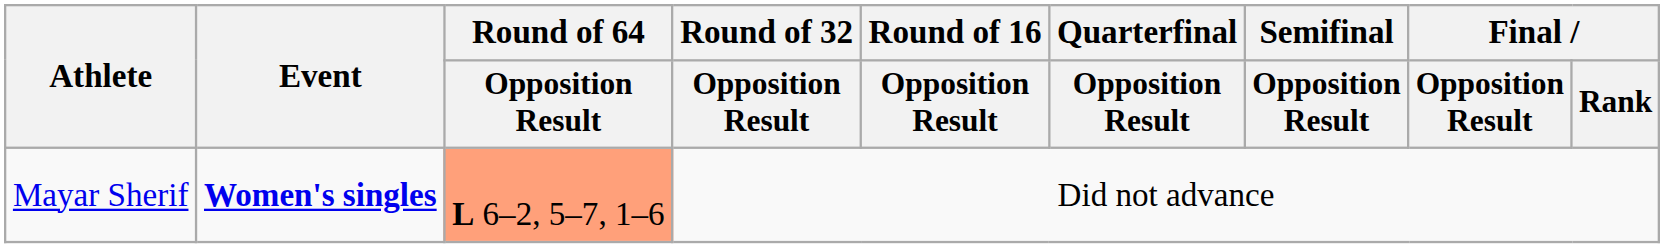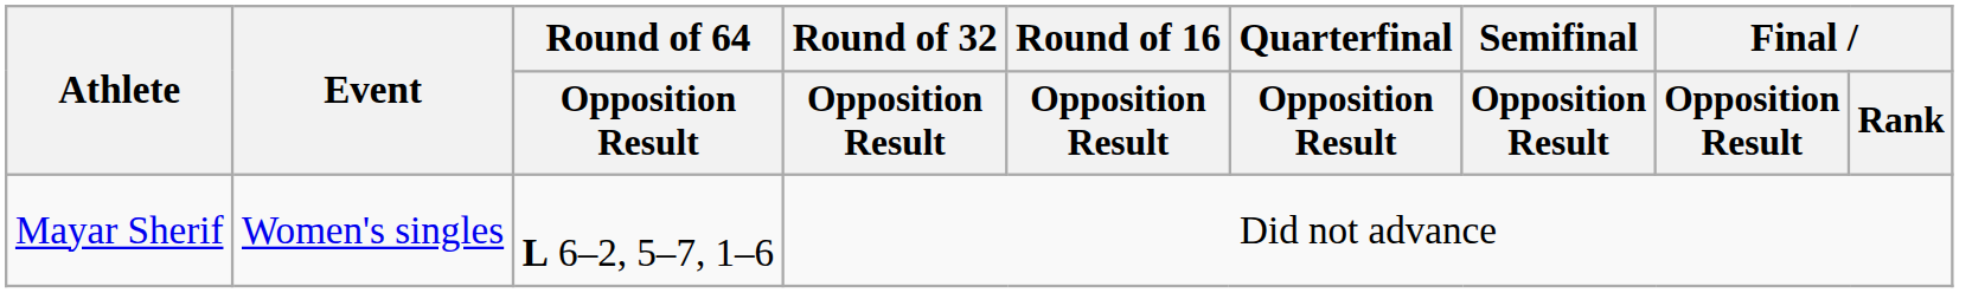Mayar Sherif | Event: bold -> normal
Mayar Sherif | Round of 64 / Opposition Result: lightsalmon background -> no background
